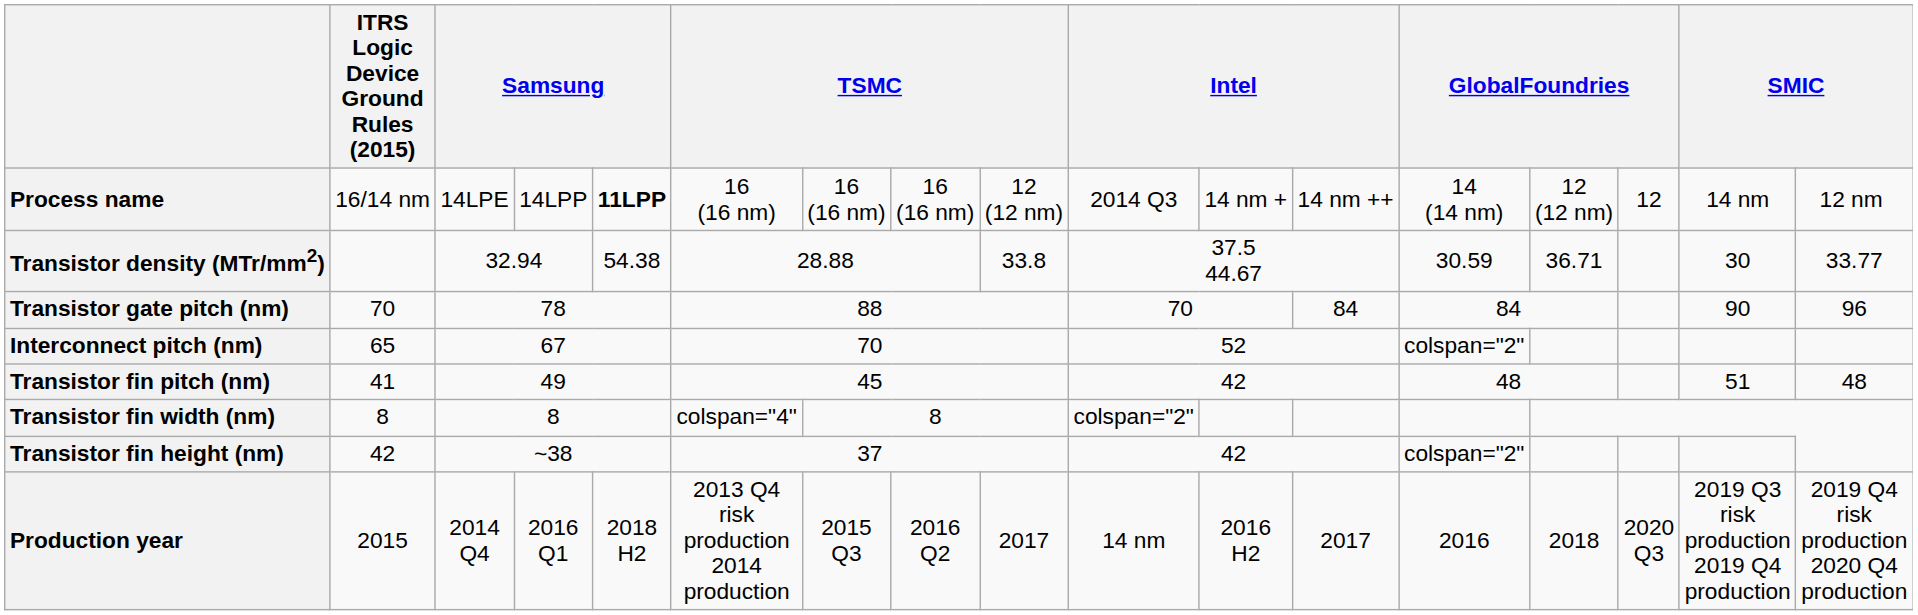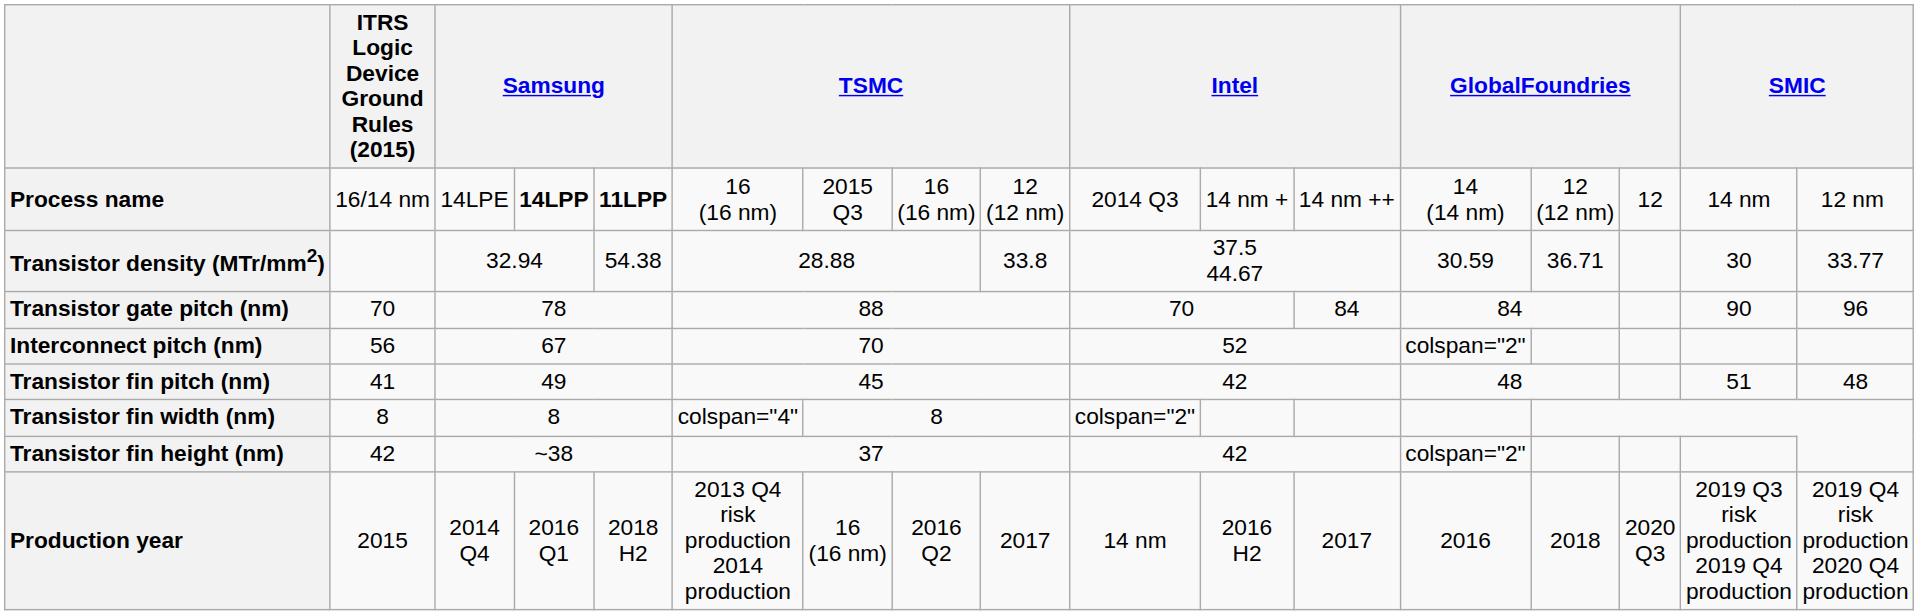Process name | column 4: normal -> bold
Process name | column 7: 16 (16 nm) -> 2015 Q3
Interconnect pitch (nm) | ITRS Logic Device Ground Rules (2015): 65 -> 56
Production year | column 7: 2015 Q3 -> 16 (16 nm)
